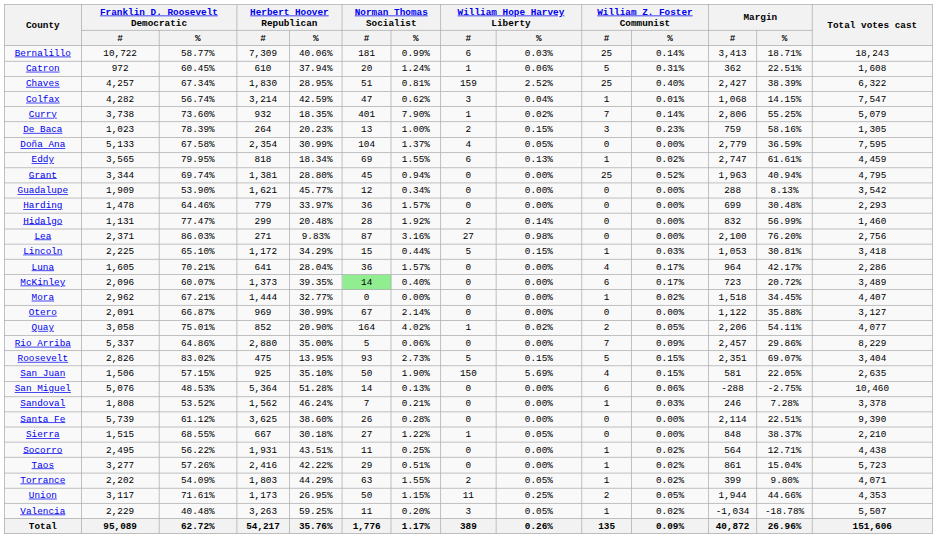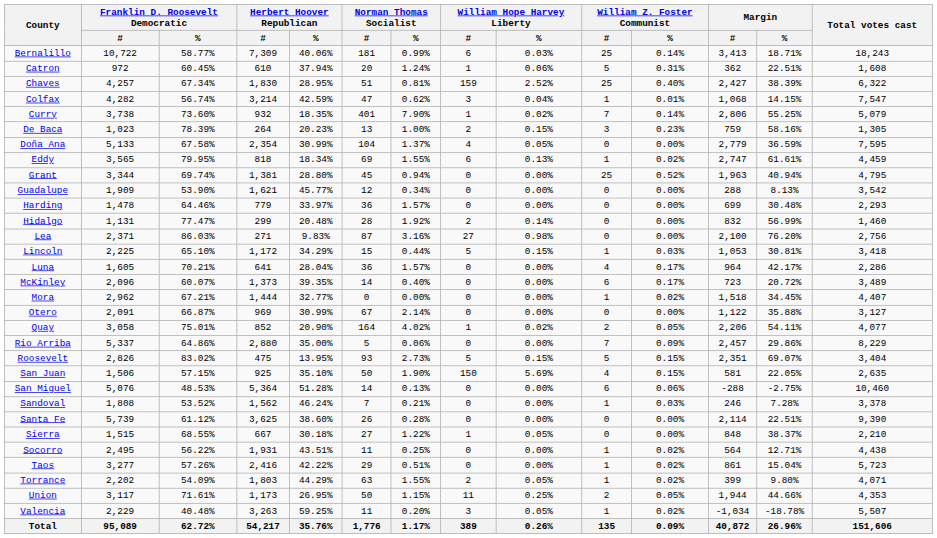McKinley | Norman Thomas Socialist / #: lightgreen background -> no background
